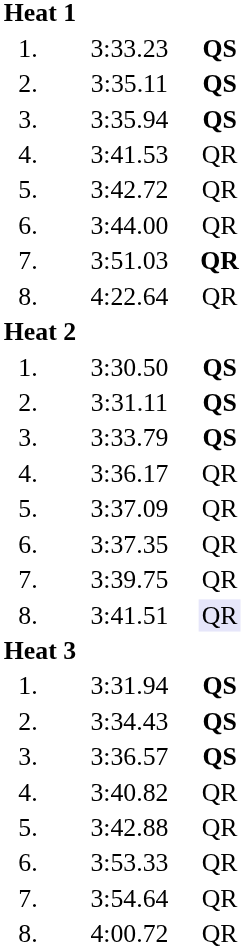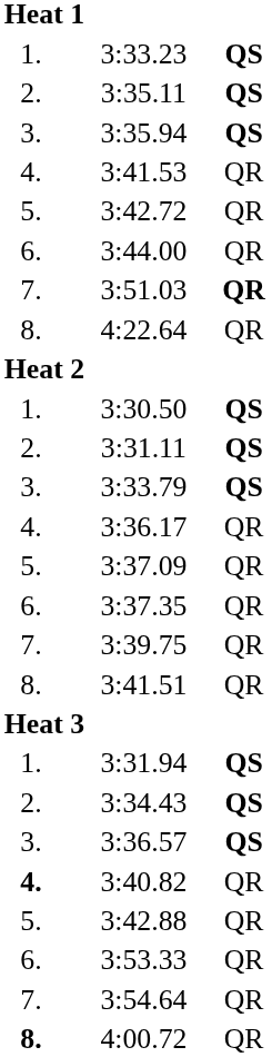3:41.51 | column 3: lavender background -> no background
3:40.82 | column 1: normal -> bold
4:00.72 | column 1: normal -> bold
